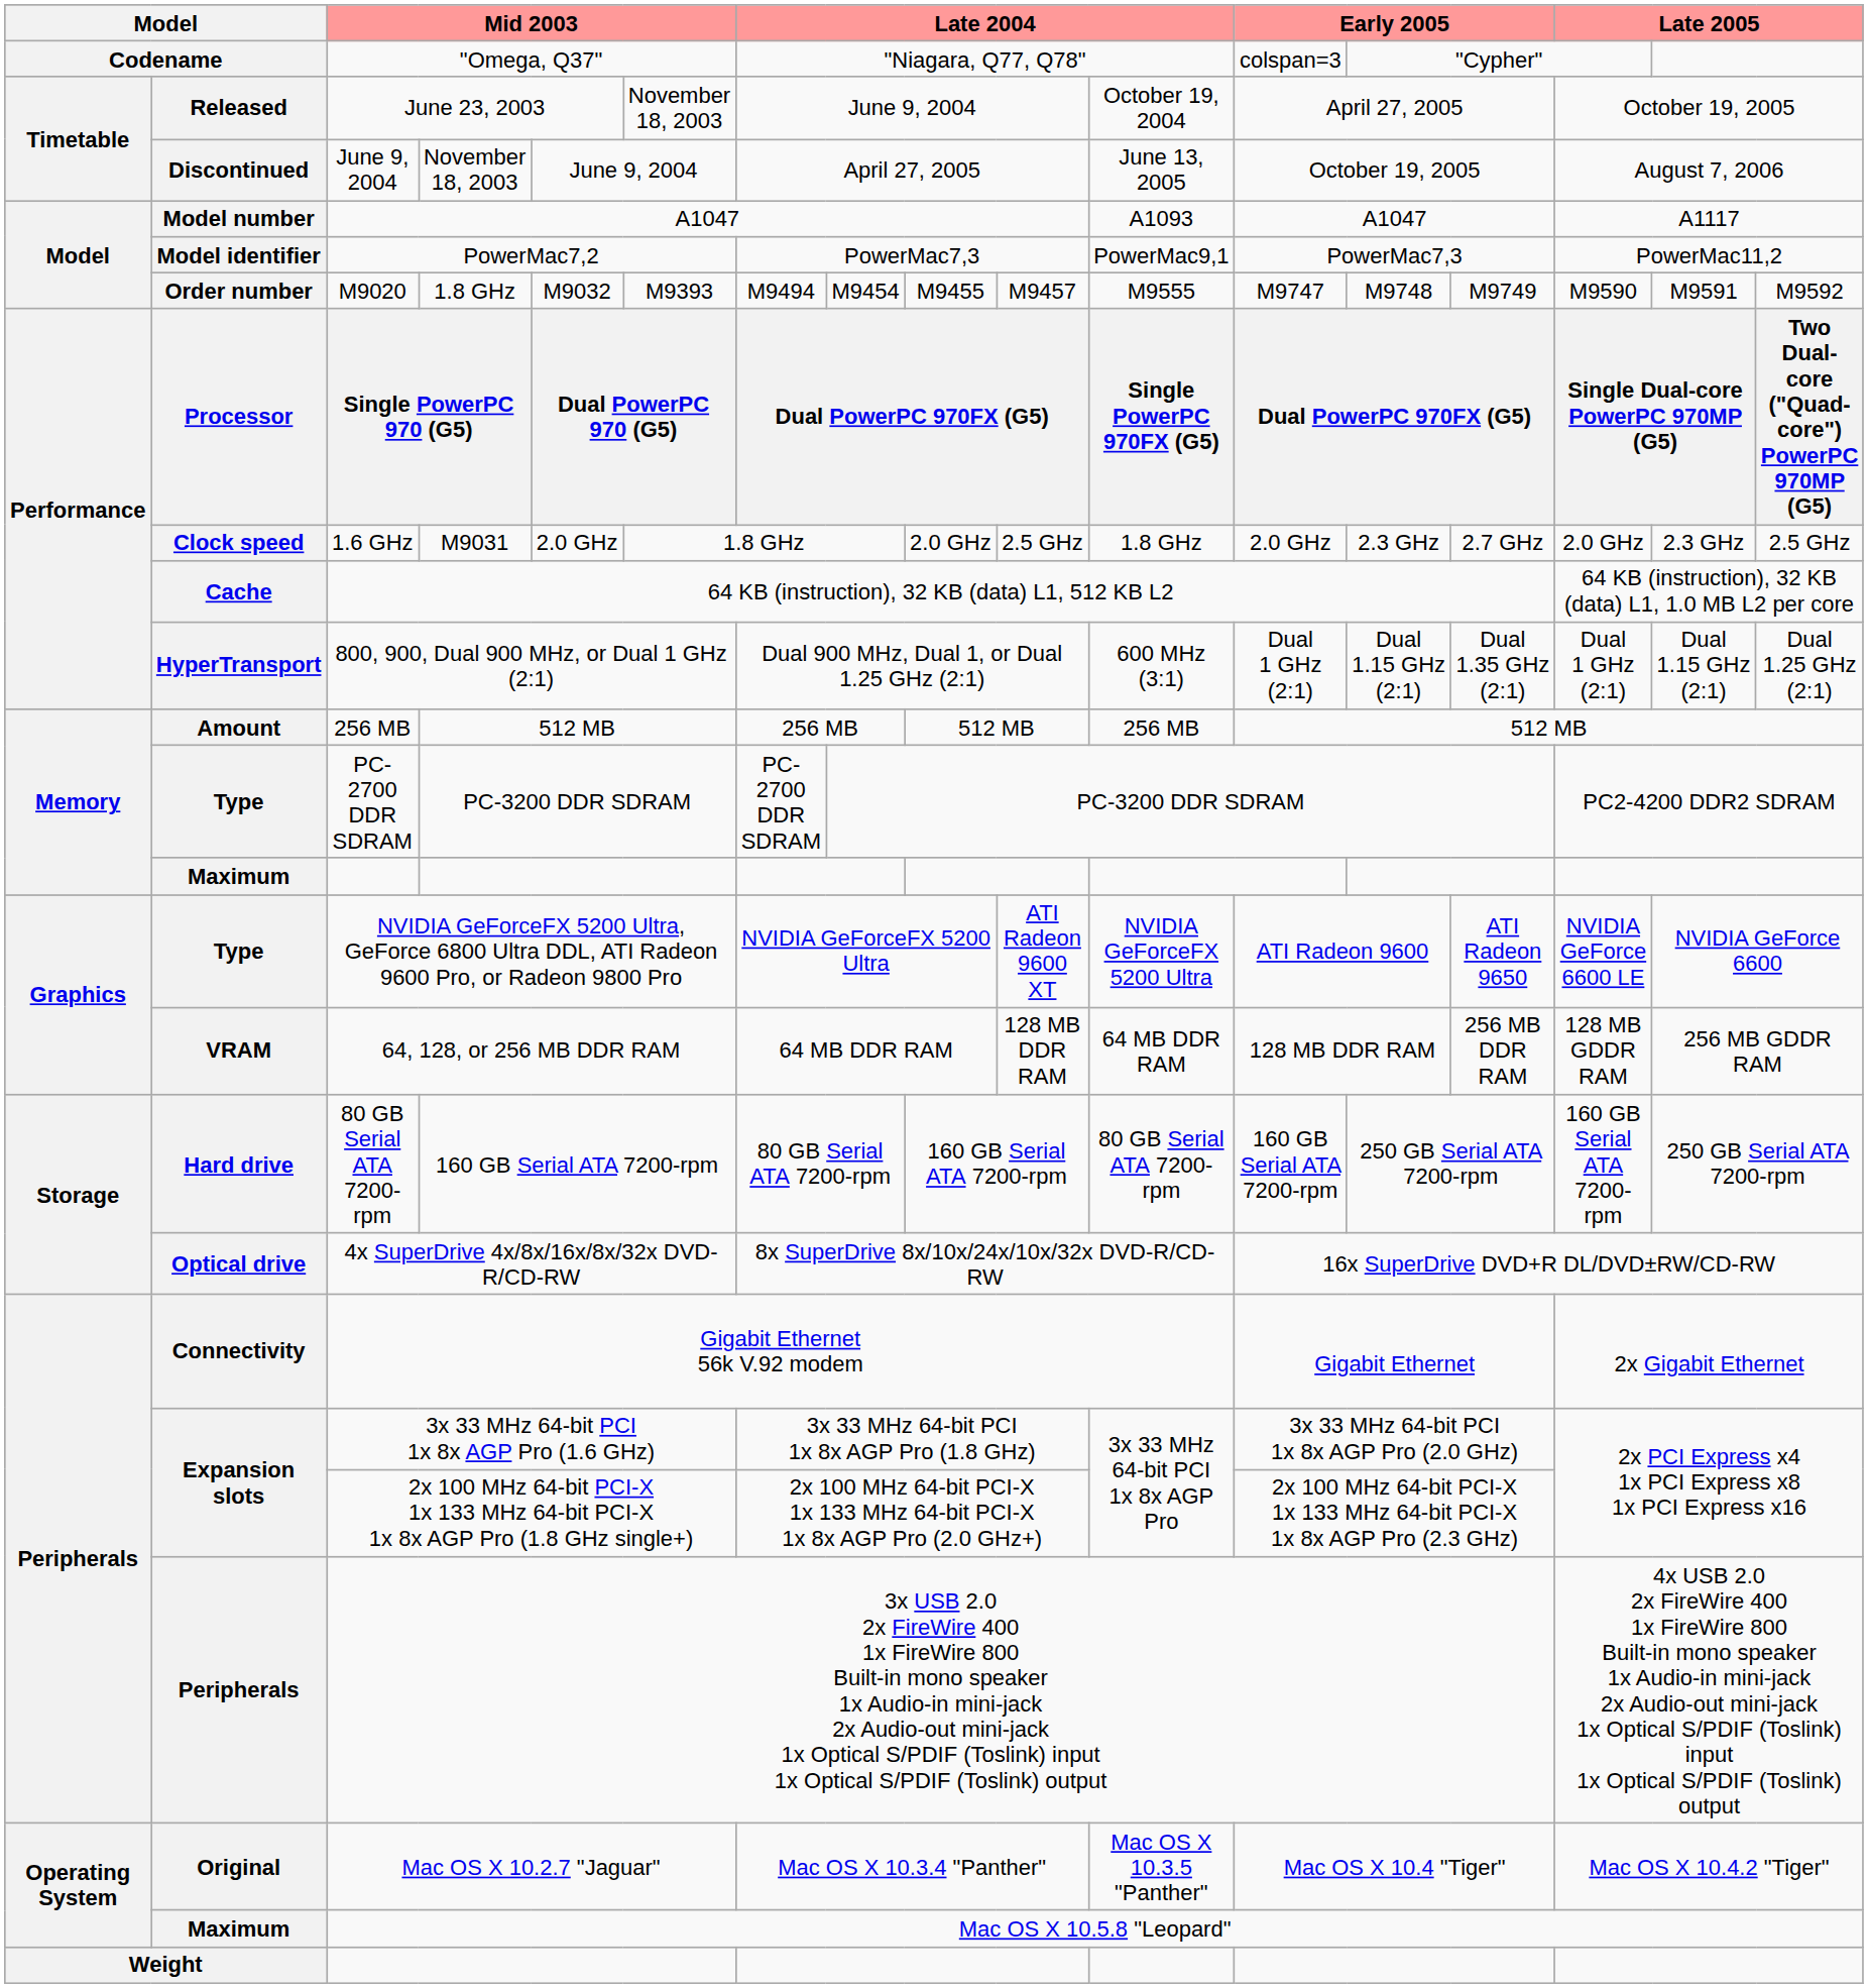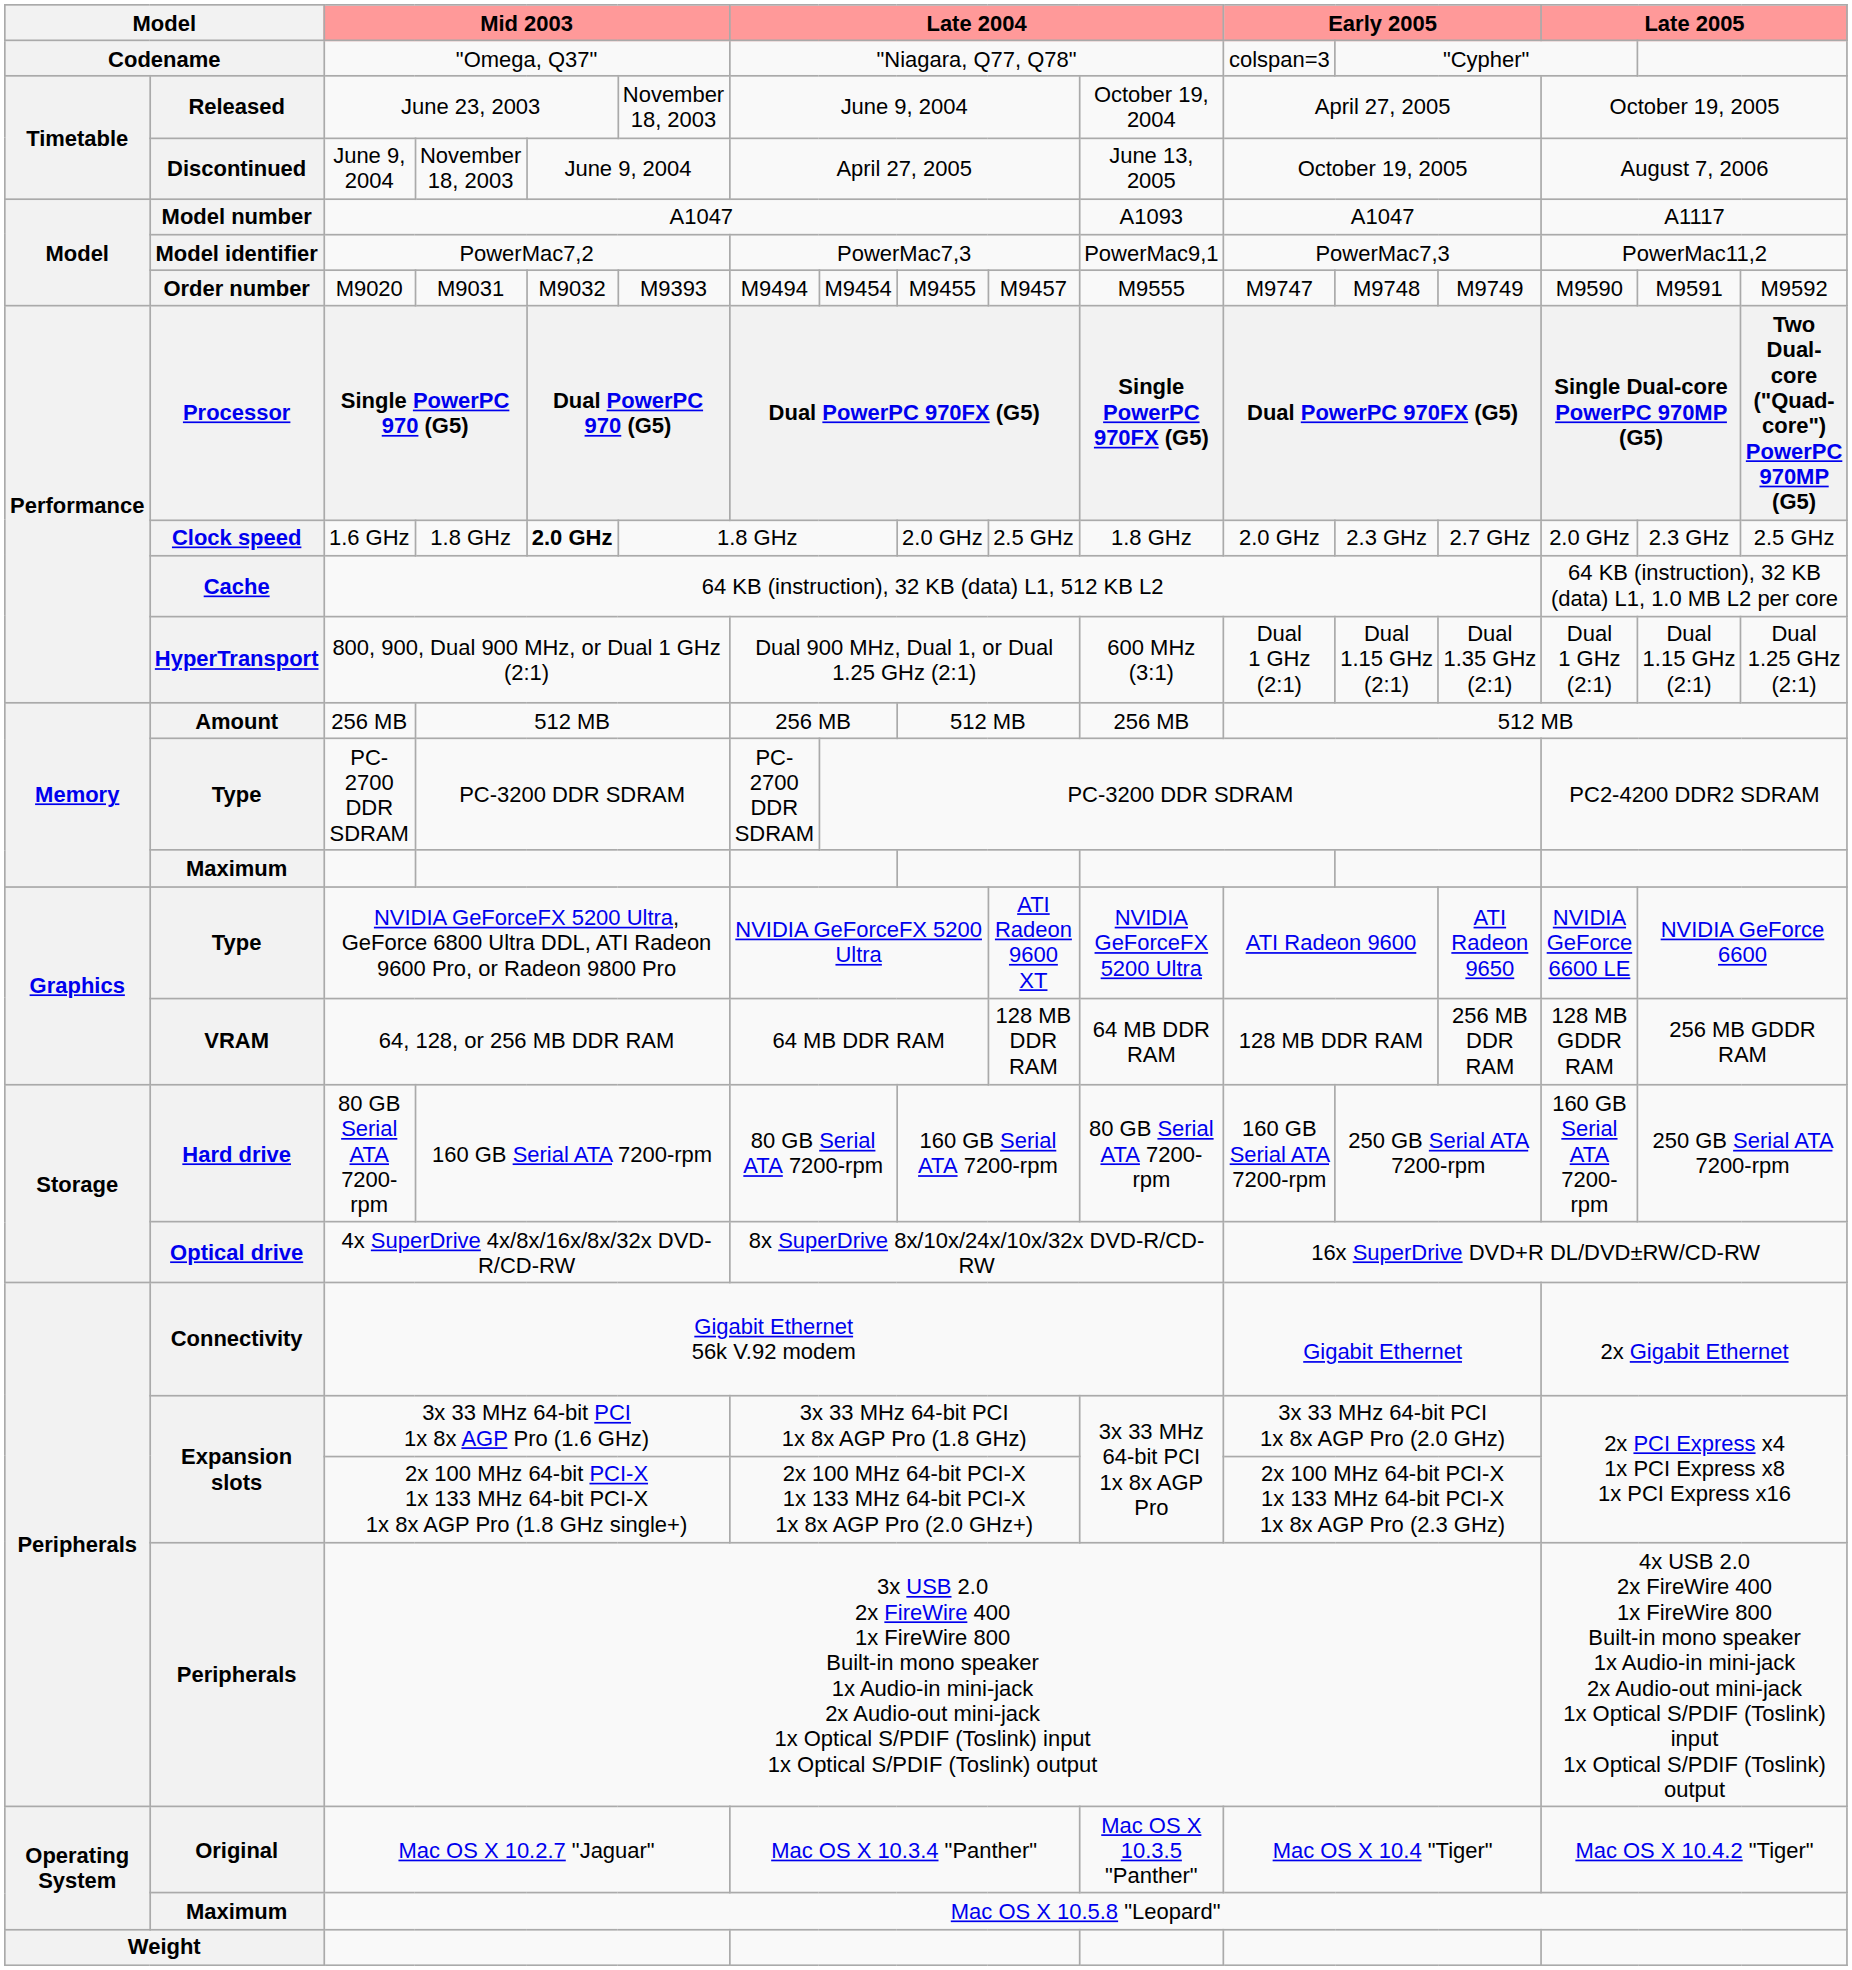M9020 | column 4: 1.8 GHz -> M9031
1.6 GHz | column 4: M9031 -> 1.8 GHz
1.6 GHz | column 5: normal -> bold
